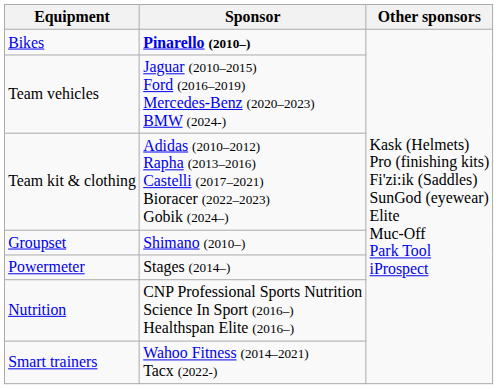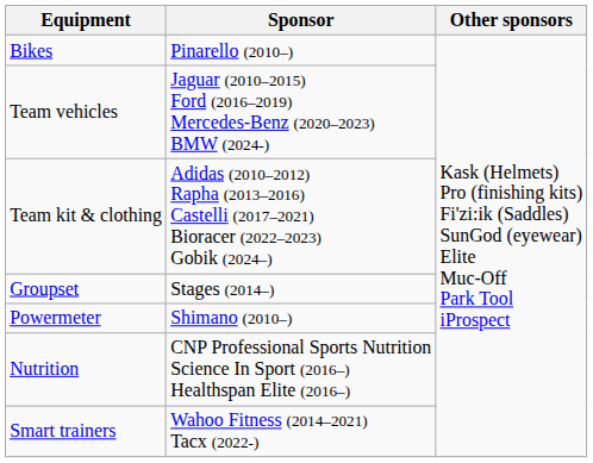Bikes | Sponsor: bold -> normal
Groupset | Sponsor: Shimano (2010–) -> Stages (2014–)
Powermeter | Sponsor: Stages (2014–) -> Shimano (2010–)
